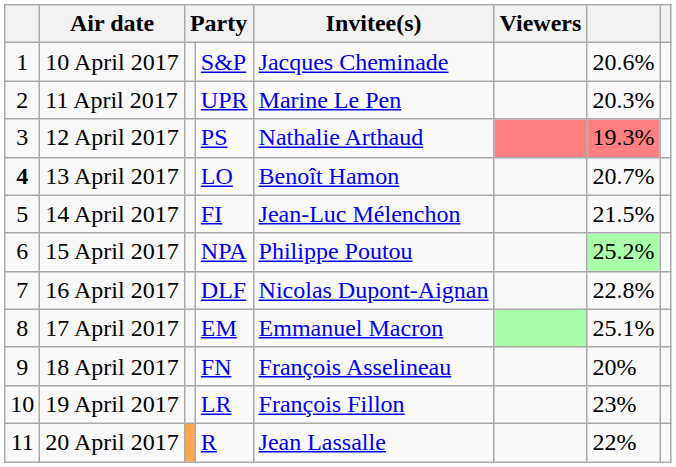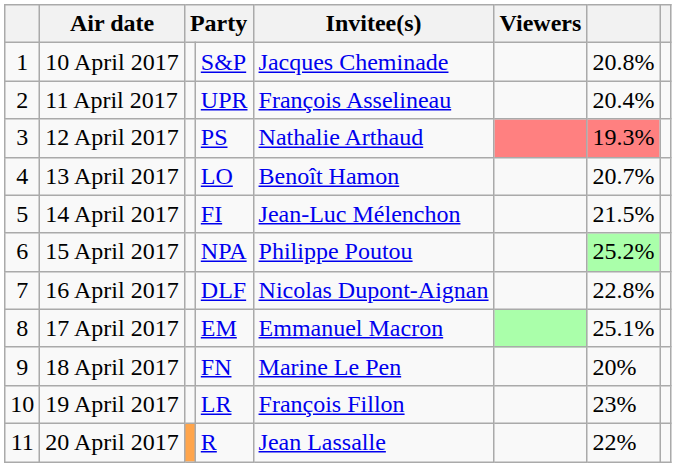10 April 2017 | column 7: 20.6% -> 20.8%
11 April 2017 | Invitee(s): Marine Le Pen -> François Asselineau
11 April 2017 | column 7: 20.3% -> 20.4%
13 April 2017 | column 1: bold -> normal
18 April 2017 | Invitee(s): François Asselineau -> Marine Le Pen
